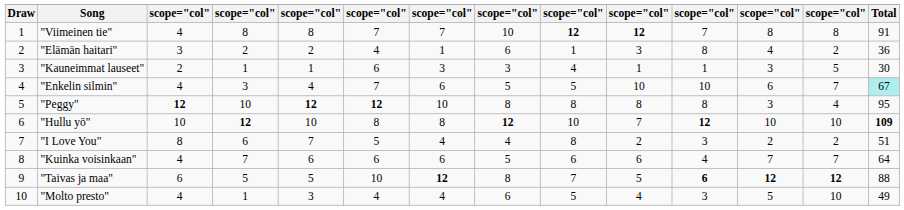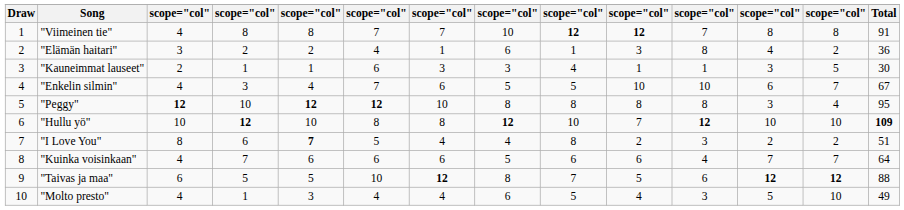"Enkelin silmin" | Total: paleturquoise background -> no background
"I Love You" | column 5: normal -> bold
"Taivas ja maa" | column 11: bold -> normal
